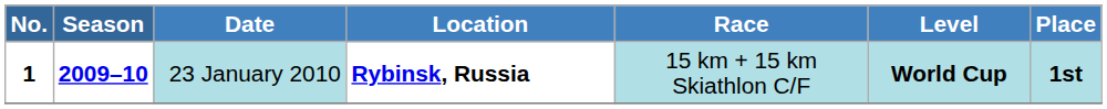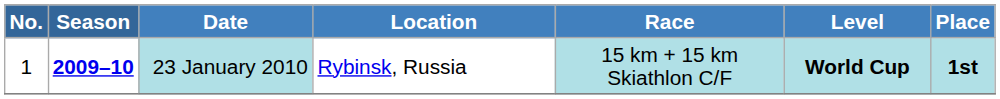23 January 2010 | No.: bold -> normal
23 January 2010 | Location: bold -> normal
